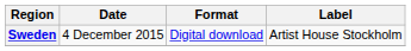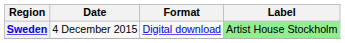Sweden | Label: no background -> lightgreen background
